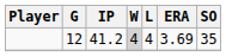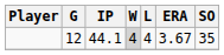row 2 | IP: 41.2 -> 44.1
row 2 | ERA: 3.69 -> 3.67
